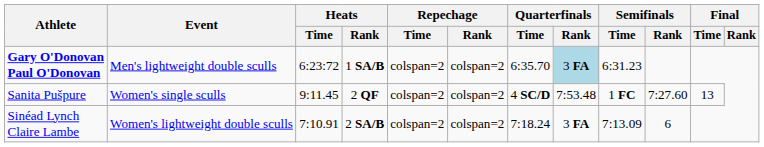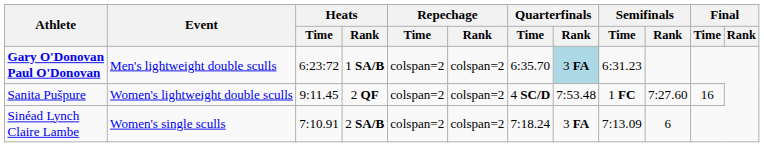Sanita Pušpure | Event: Women's single sculls -> Women's lightweight double sculls
Sanita Pušpure | Final / Time: 13 -> 16
Sinéad Lynch Claire Lambe | Event: Women's lightweight double sculls -> Women's single sculls
